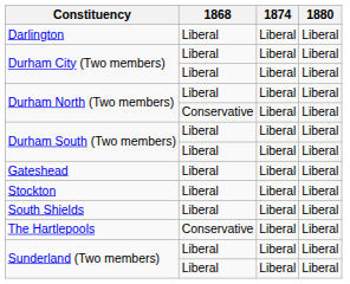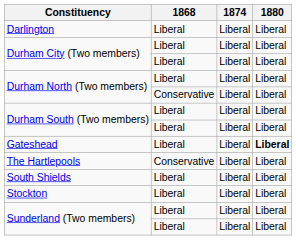Gateshead | 1880: normal -> bold
rows swapped: The Hartlepools <-> Stockton
